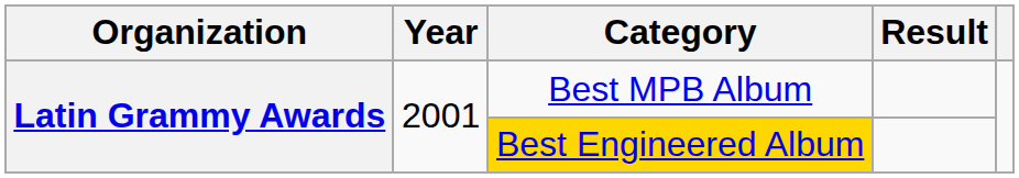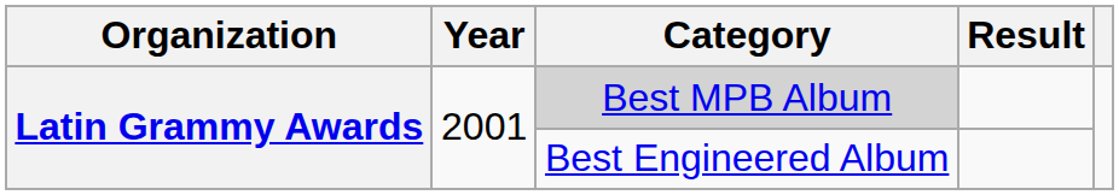Best MPB Album | Category: no background -> lightgrey background
Best Engineered Album | Category: gold background -> no background
